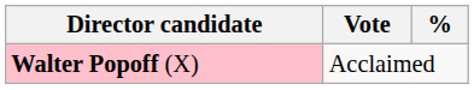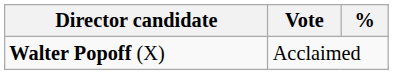Walter Popoff (X) | Director candidate: pink background -> no background
